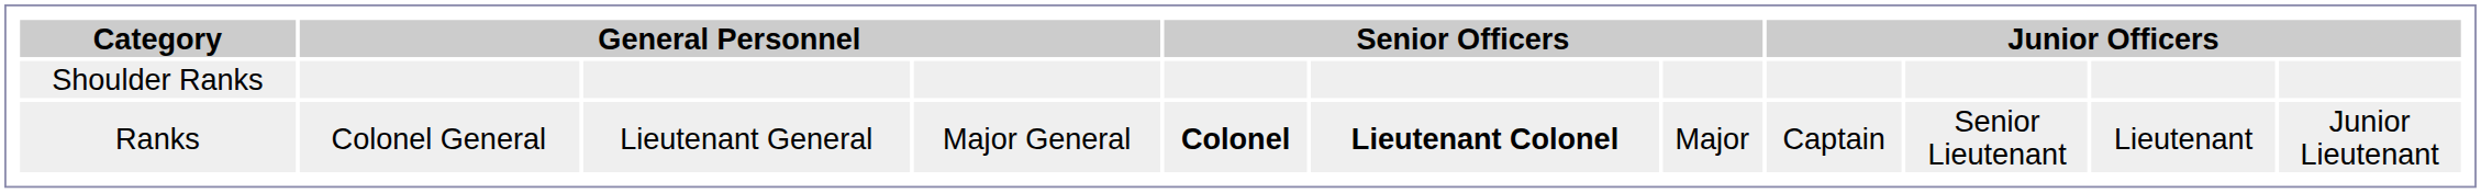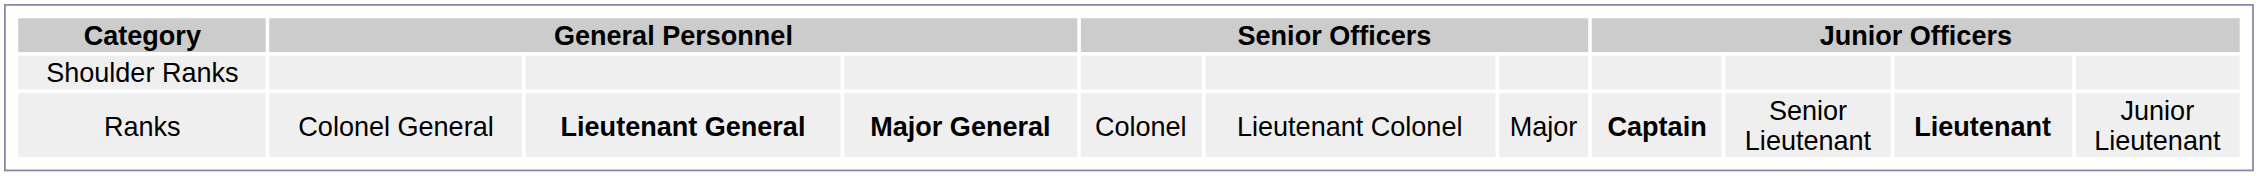Ranks | column 3: normal -> bold
Ranks | column 4: normal -> bold
Ranks | column 5: bold -> normal
Ranks | column 6: bold -> normal
Ranks | column 8: normal -> bold
Ranks | column 10: normal -> bold
